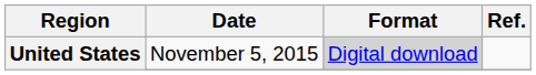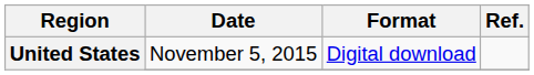United States / November 5, 2015 | Format: lightgrey background -> no background
